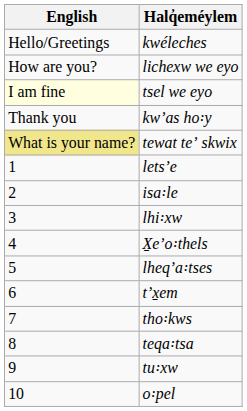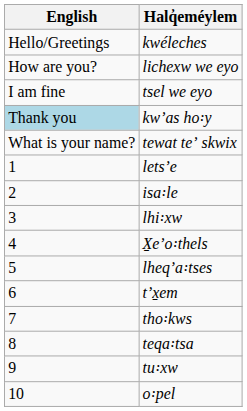tsel we eyo | English: lightyellow background -> no background
kwʼas ho꞉y | English: no background -> lightblue background
tewat teʼ skwix | English: khaki background -> no background
